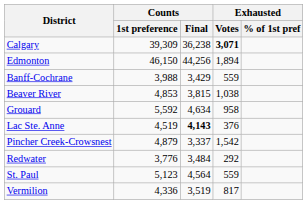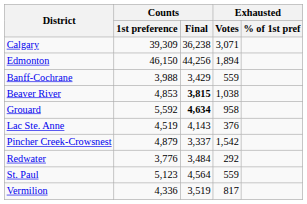Calgary | Exhausted / Votes: bold -> normal
Beaver River | Counts / Final: normal -> bold
Grouard | Counts / Final: normal -> bold
Lac Ste. Anne | Counts / Final: bold -> normal
